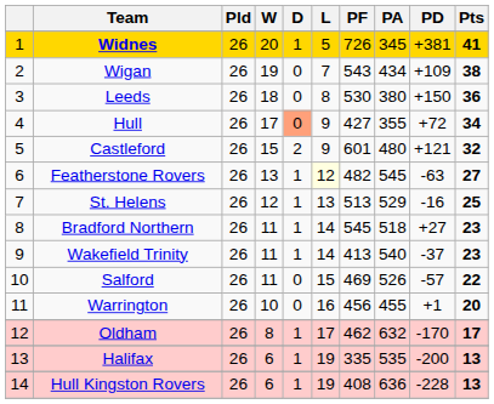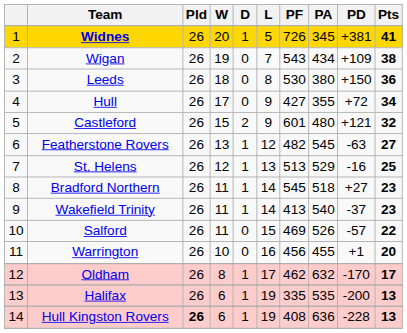Hull | D: lightsalmon background -> no background
Featherstone Rovers | L: lightyellow background -> no background
Hull Kingston Rovers | Pld: normal -> bold
